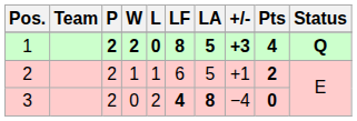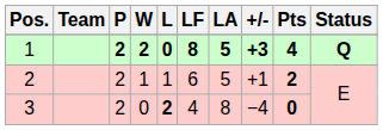3 | L: normal -> bold
3 | LF: bold -> normal
3 | LA: bold -> normal
